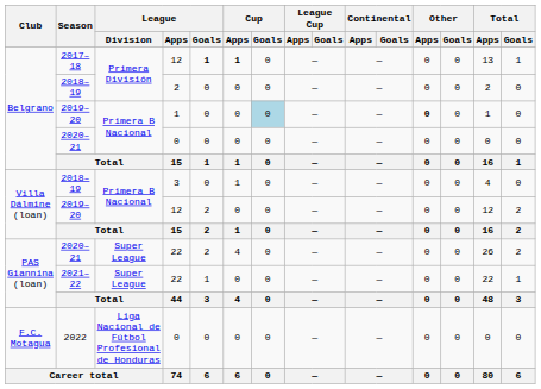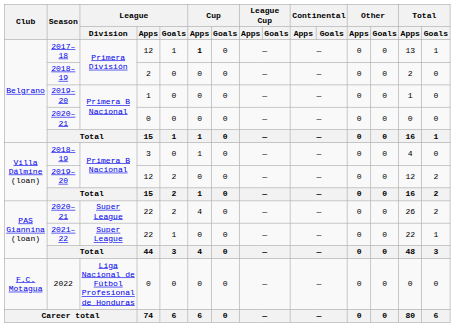2017–18 | League / Goals: bold -> normal
2019–20 / 1 | Cup / Goals: lightblue background -> no background
2019–20 / 1 | Other / Apps: bold -> normal
